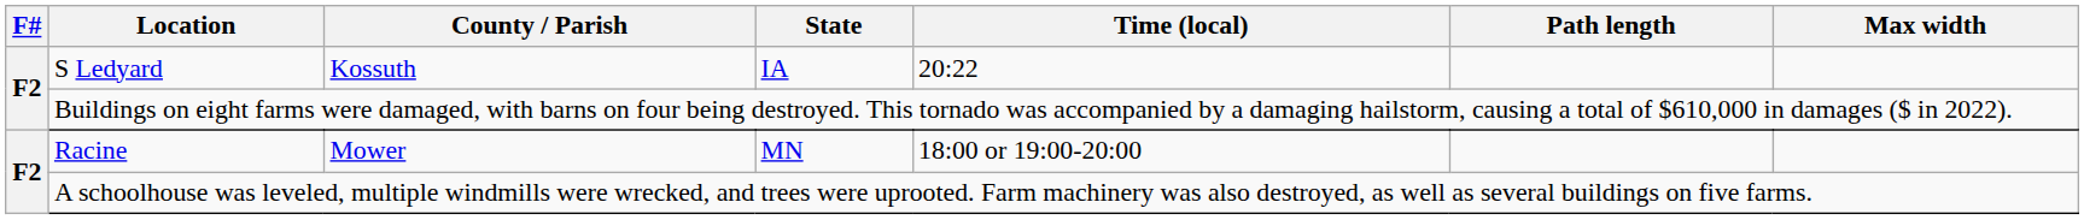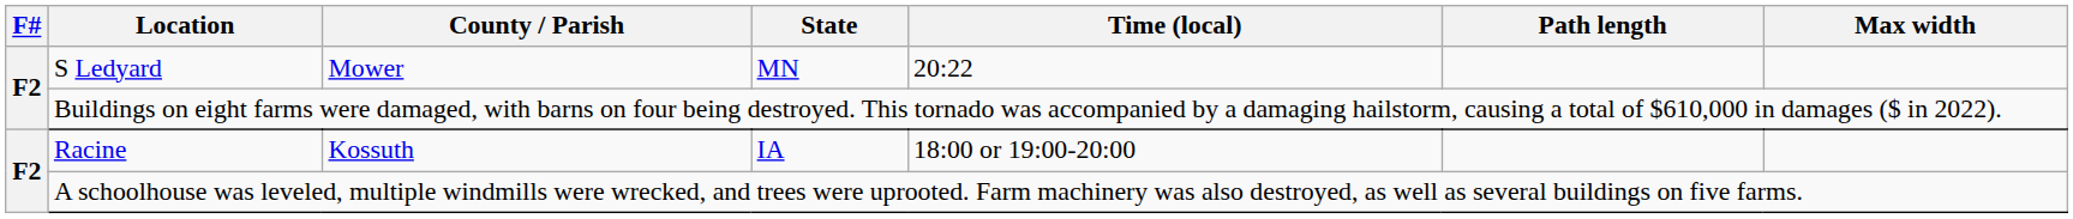S Ledyard | County / Parish: Kossuth -> Mower
S Ledyard | State: IA -> MN
Racine | County / Parish: Mower -> Kossuth
Racine | State: MN -> IA
